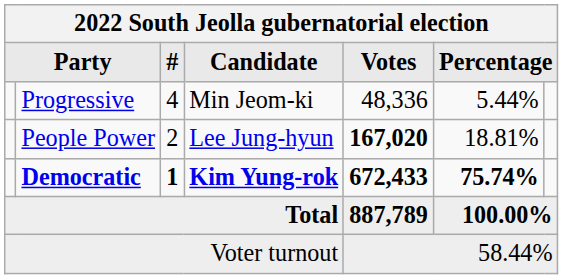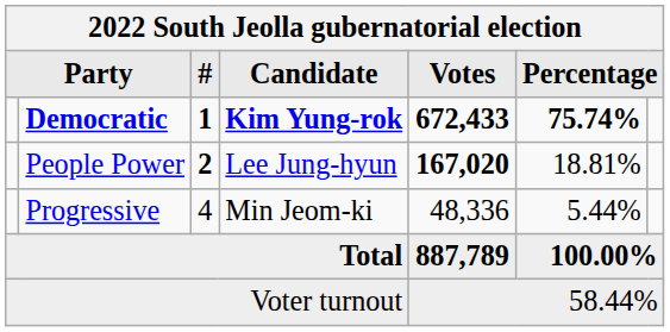rows swapped: Democratic <-> Progressive
People Power | #: normal -> bold
